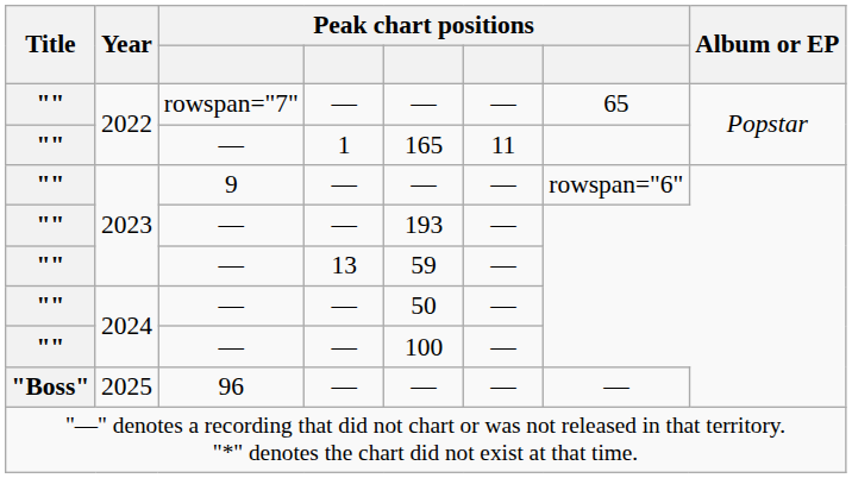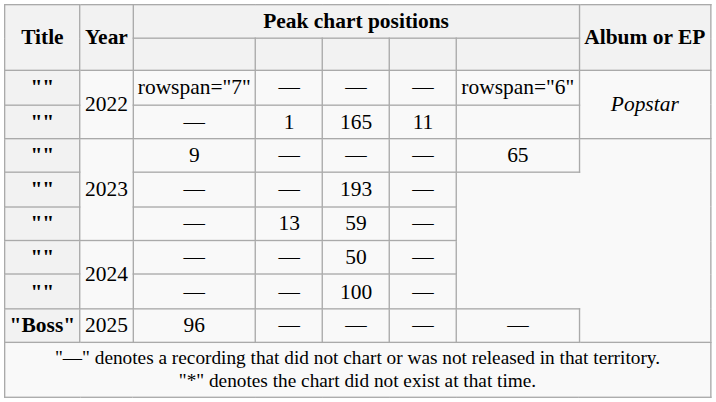2022 / rowspan="7" | column 7: 65 -> rowspan="6"
2023 / 9 | column 7: rowspan="6" -> 65
